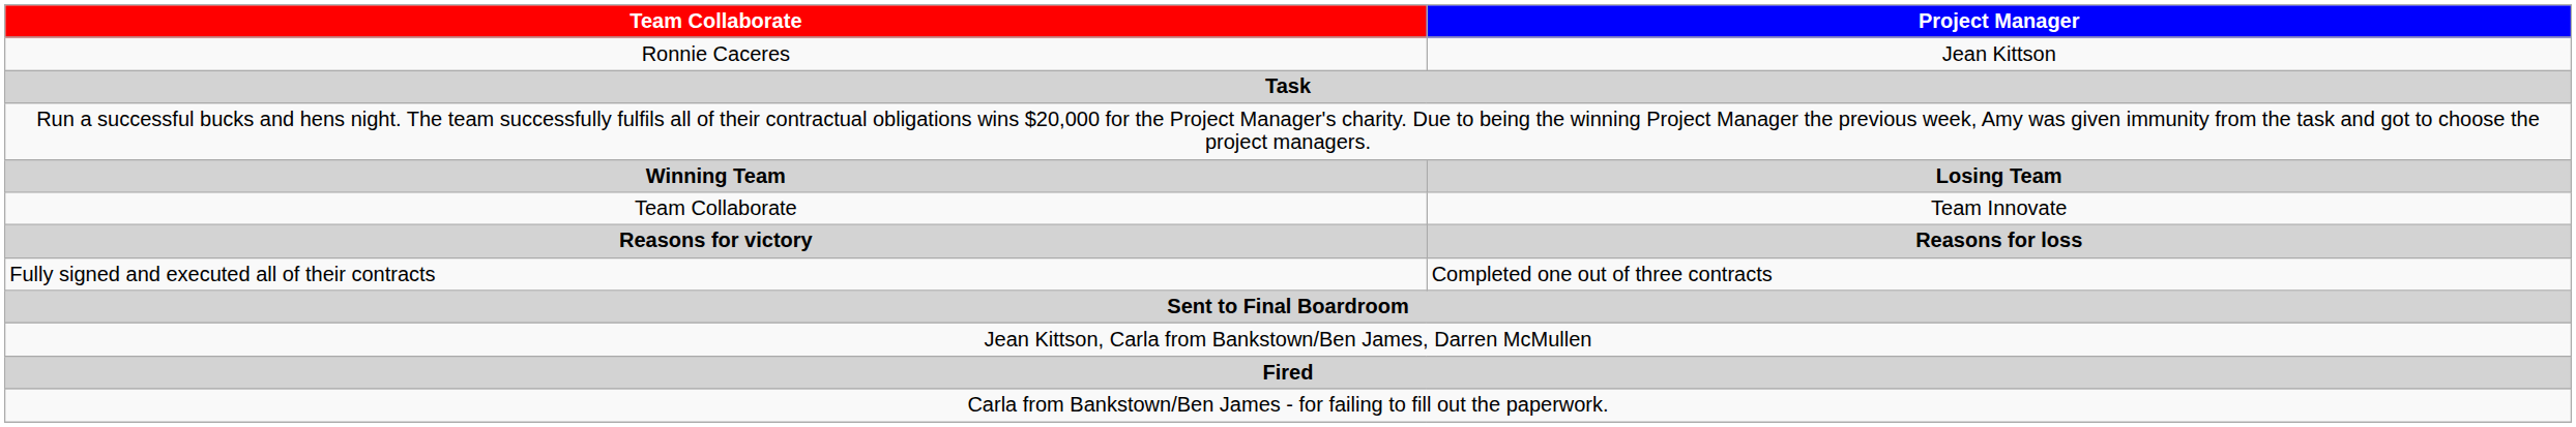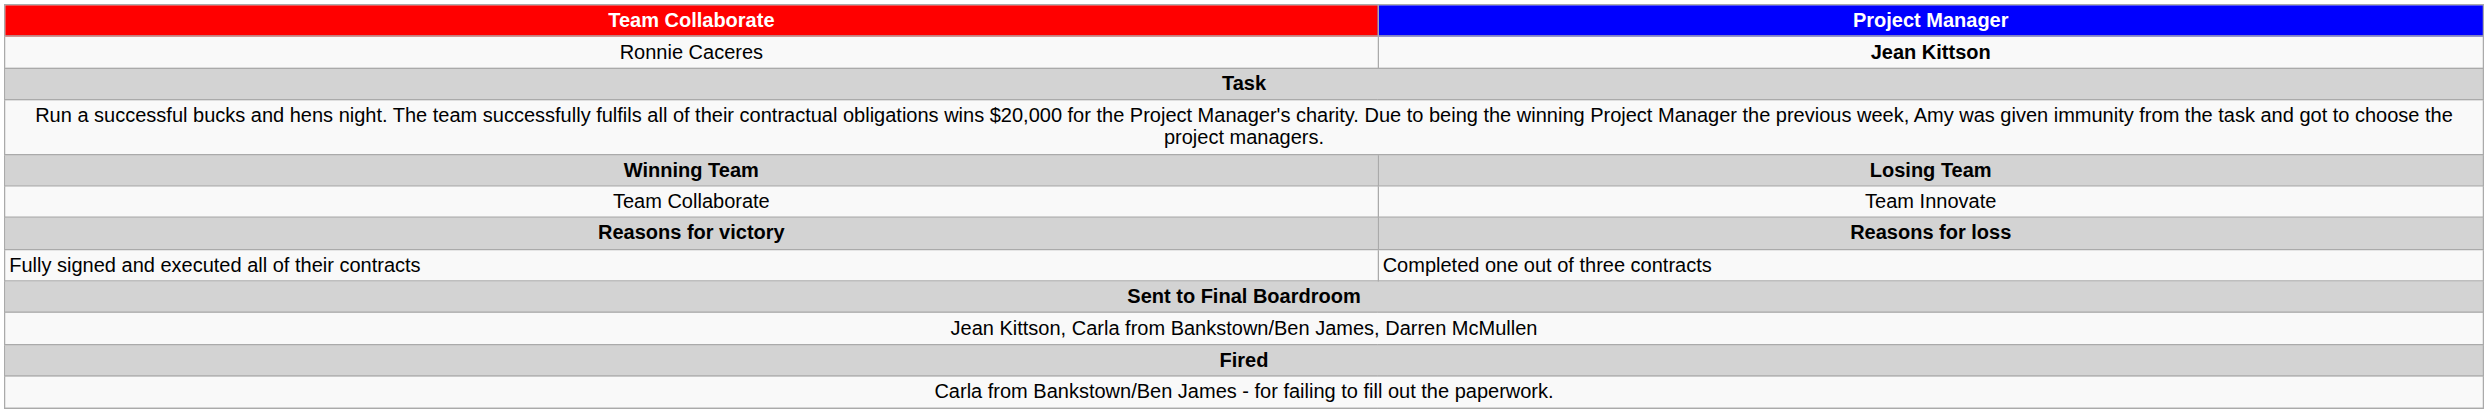Ronnie Caceres | Project Manager: normal -> bold
